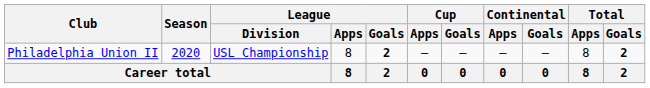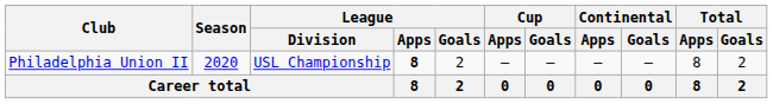Philadelphia Union II | League / Apps: normal -> bold
Philadelphia Union II | League / Goals: bold -> normal
Philadelphia Union II | Total / Goals: bold -> normal
